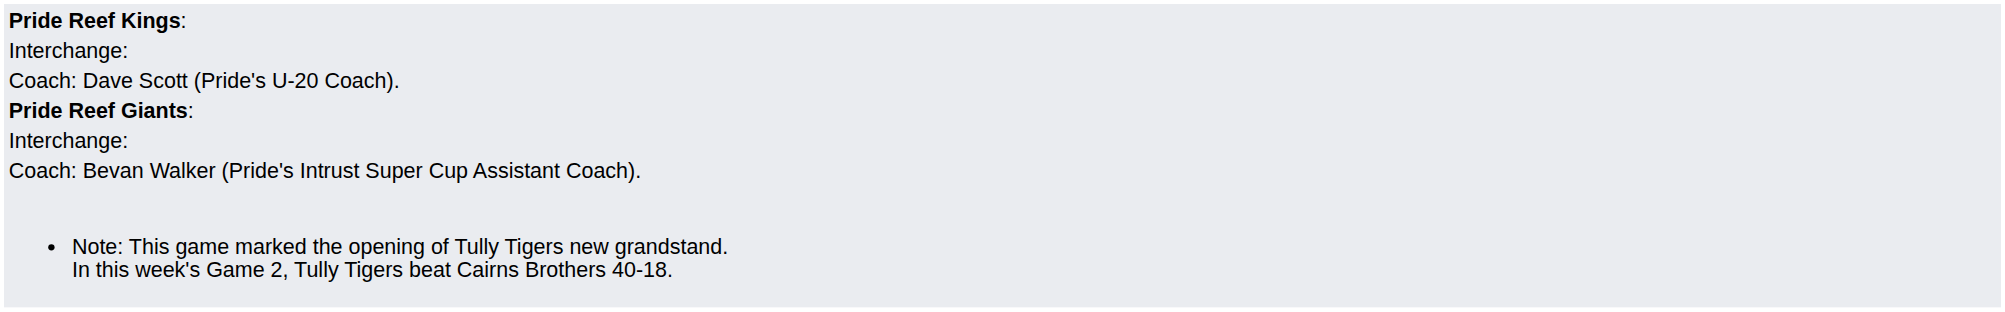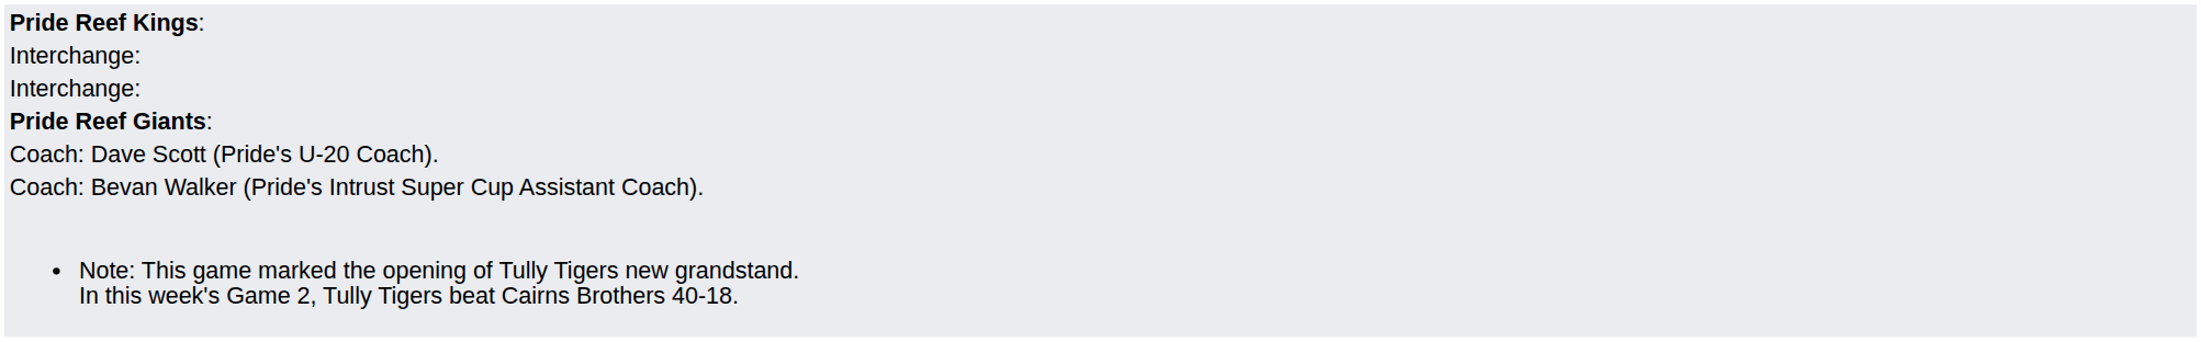row 3 | column 1: Coach: Dave Scott (Pride's U-20 Coach). -> Interchange:
row 5 | column 1: Interchange: -> Coach: Dave Scott (Pride's U-20 Coach).
